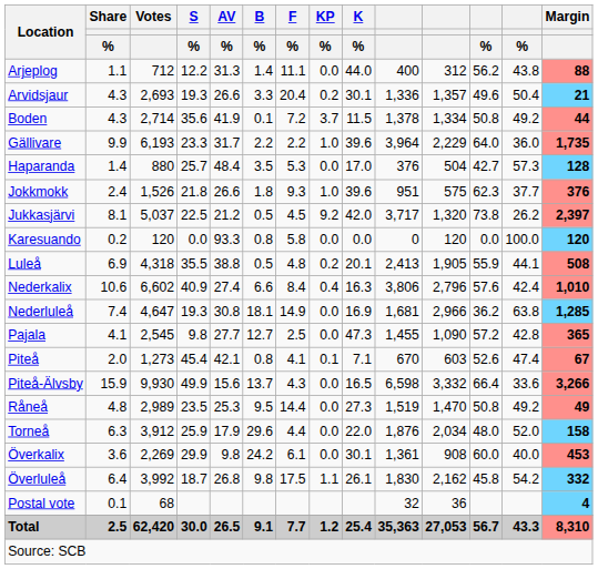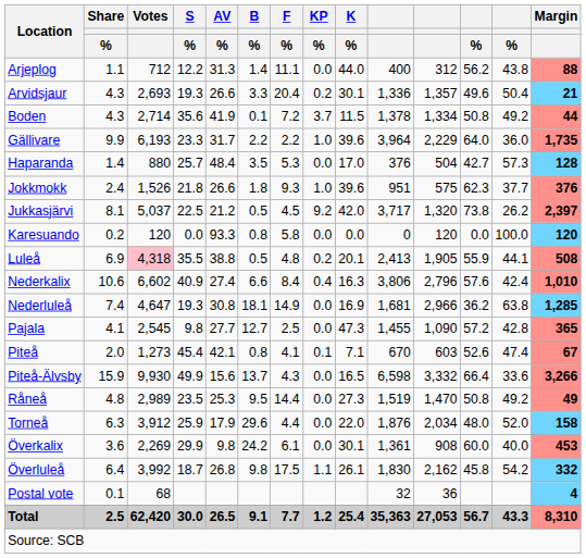Luleå | Votes: no background -> pink background
